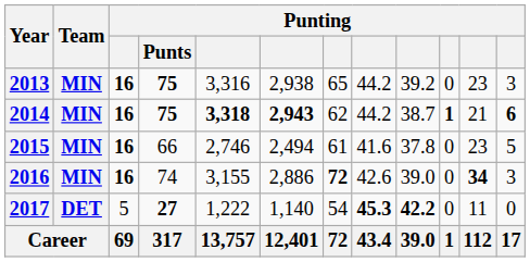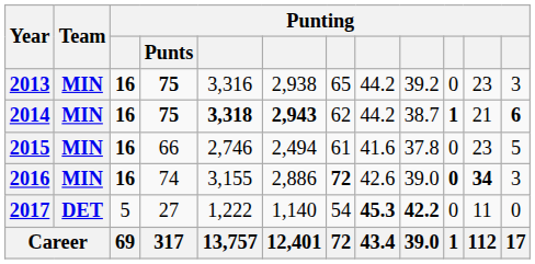2016 | column 10: normal -> bold
2017 | Punting / Punts: bold -> normal
